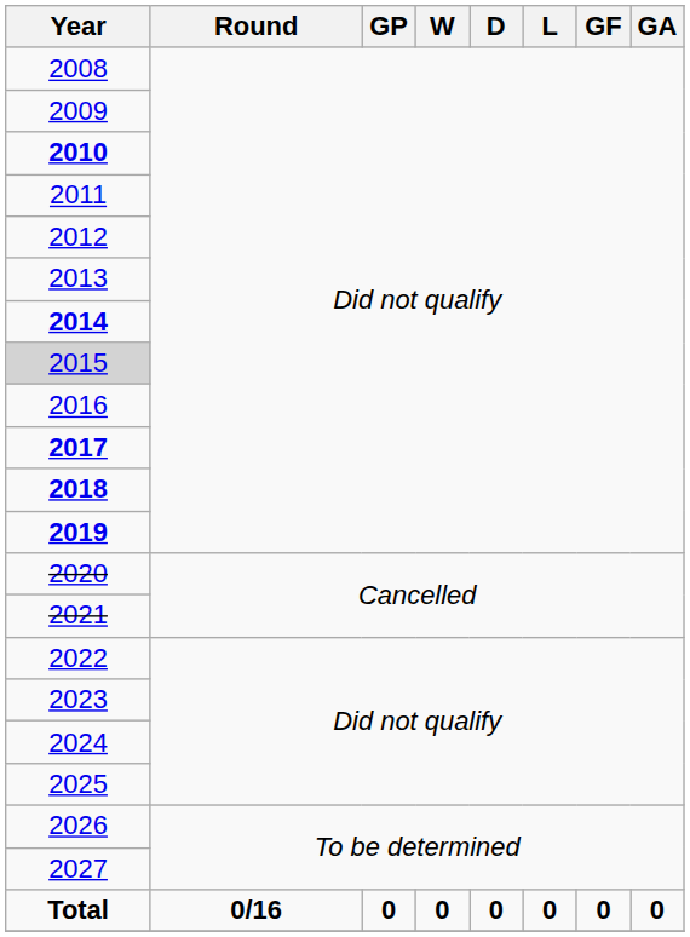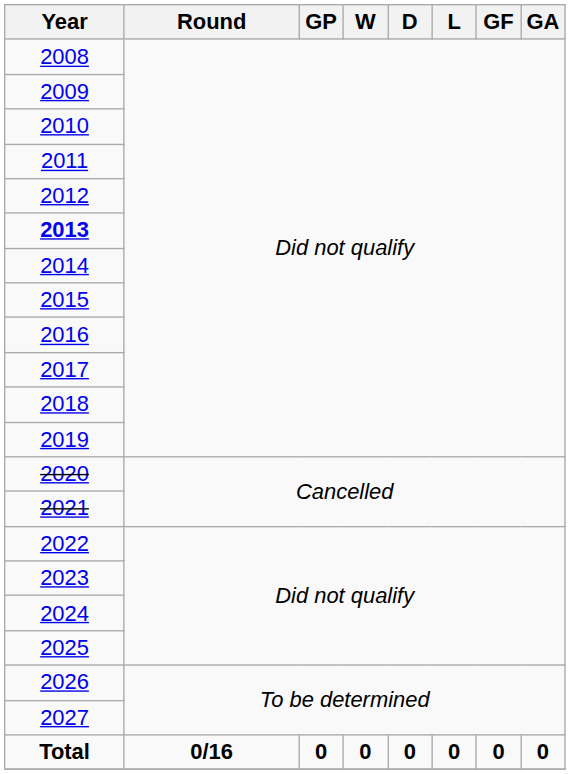2010 | Year: bold -> normal
2013 | Year: normal -> bold
2014 | Year: bold -> normal
2015 | Year: lightgrey background -> no background
2017 | Year: bold -> normal
2018 | Year: bold -> normal
2019 | Year: bold -> normal
